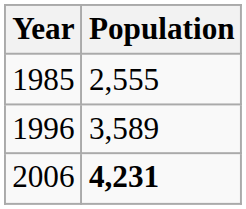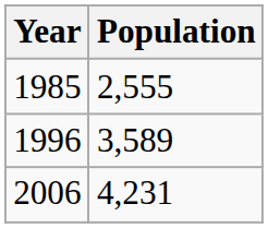2006 | Population: bold -> normal
